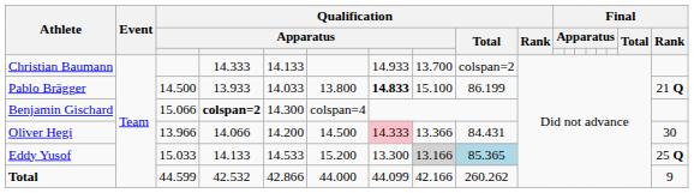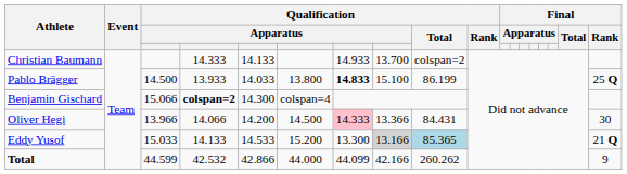Pablo Brägger | Final / Rank: 21 Q -> 25 Q
Eddy Yusof | Final / Rank: 25 Q -> 21 Q
